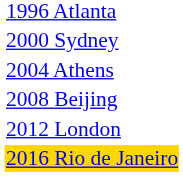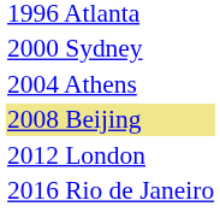2008 Beijing | column 1: no background -> khaki background
2016 Rio de Janeiro | column 1: gold background -> no background
